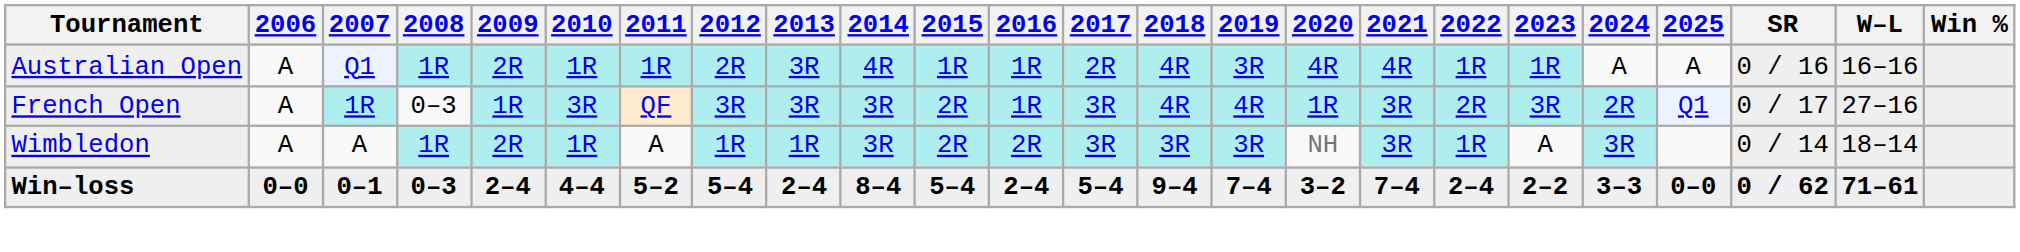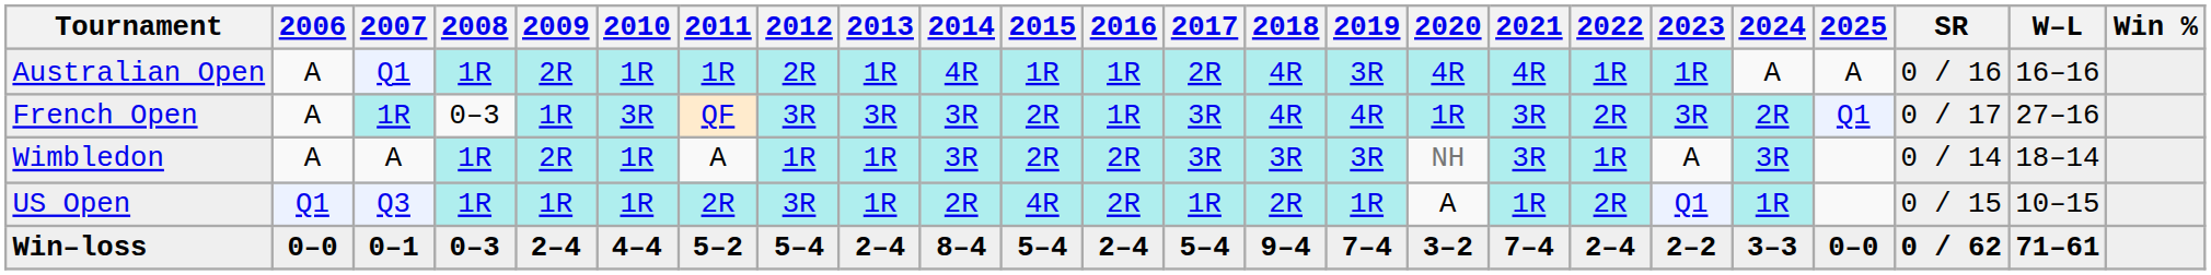Australian Open | 2013: 3R -> 1R
+ row: US Open | Q1 | Q3 | 1R | 1R | 1R | 2R | 3R | 1R | 2R | 4R | 2R | 1R | 2R | 1R | A | 1R | 2R | Q1 | 1R | 0 / 15 | 10–15
